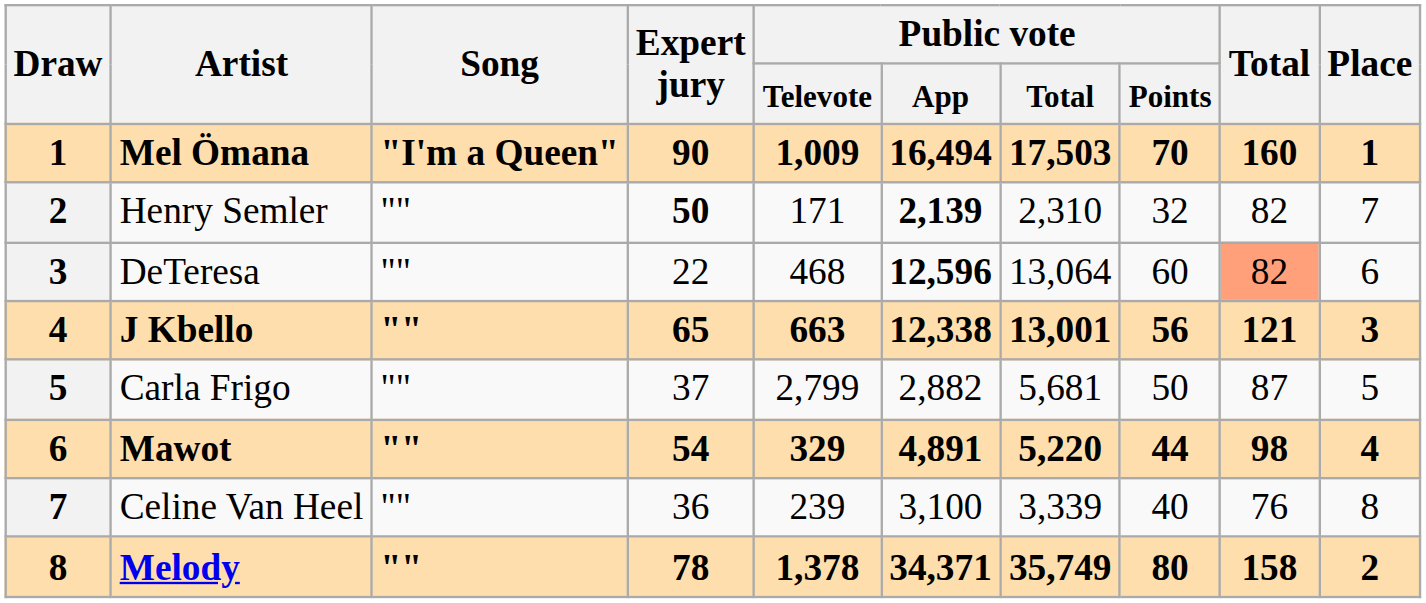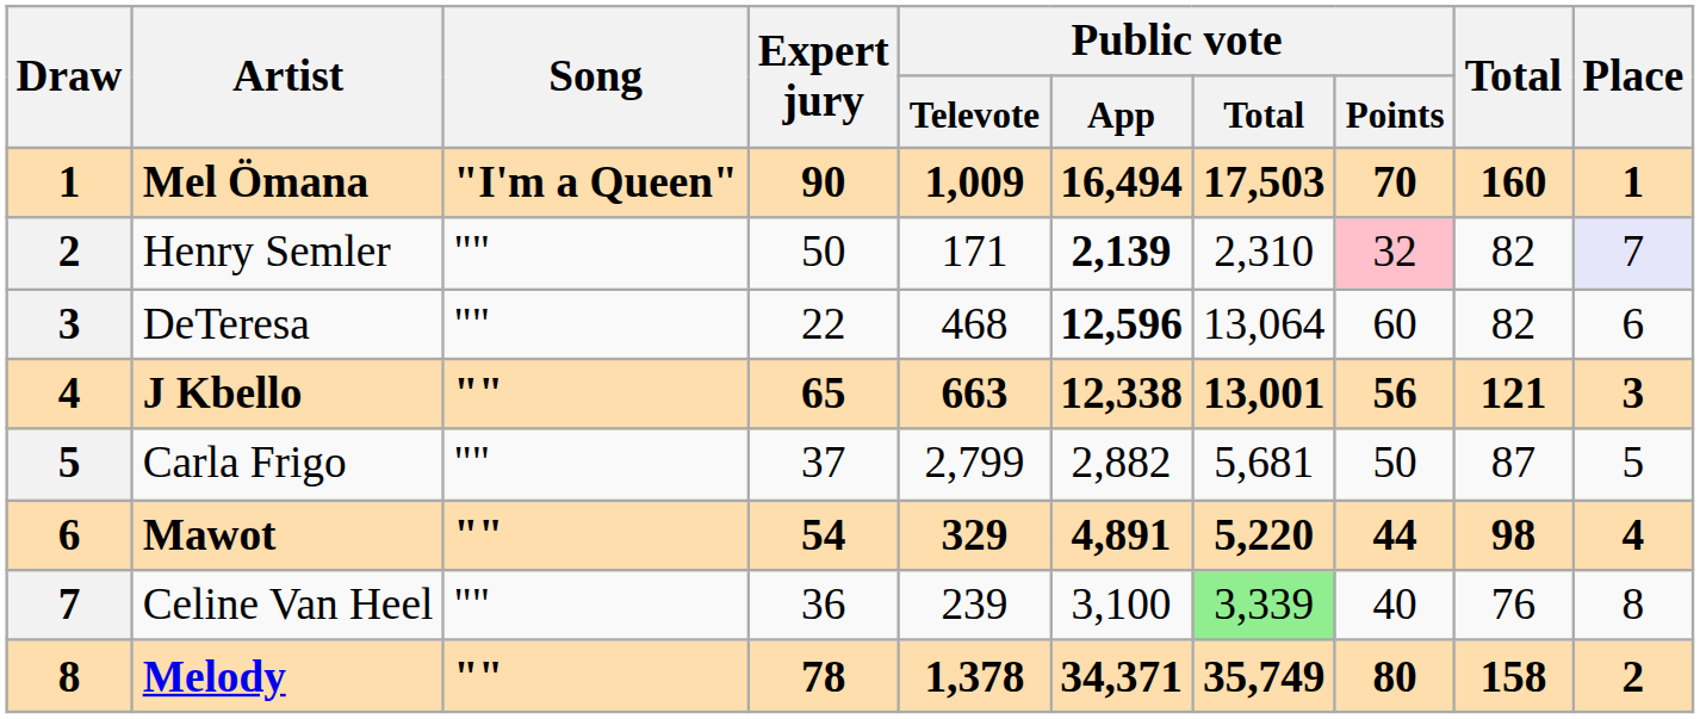Henry Semler | Expert jury: bold -> normal
Henry Semler | Public vote / Points: no background -> pink background
Henry Semler | Place: no background -> lavender background
DeTeresa | Total: lightsalmon background -> no background
Celine Van Heel | Public vote / Total: no background -> lightgreen background
